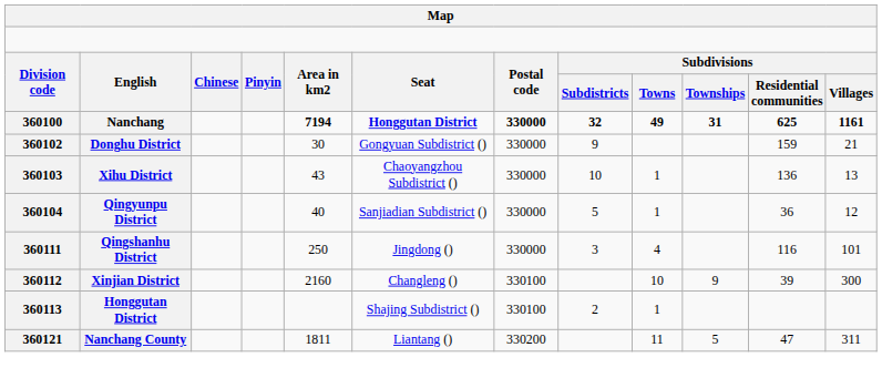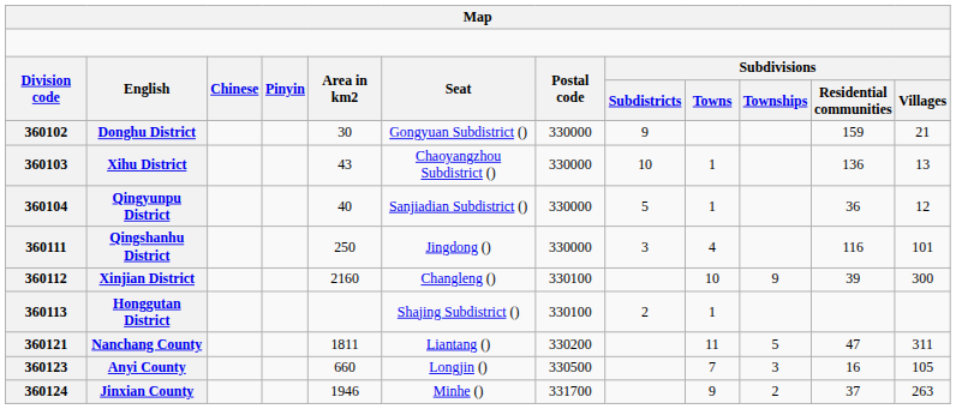- row: 360100 | Nanchang | 7194 | Honggutan District | 330000 | 32 | 49 | 31 | 625 | 1161
+ row: 360123 | Anyi County | 660 | Longjin () | 330500 | 7 | 3 | 16 | 105
+ row: 360124 | Jinxian County | 1946 | Minhe () | 331700 | 9 | 2 | 37 | 263
